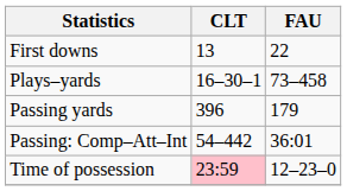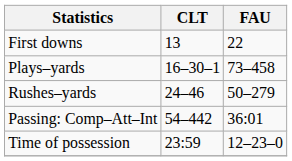+ row: Rushes–yards | 24–46 | 50–279
- row: Passing yards | 396 | 179
Time of possession | CLT: pink background -> no background
